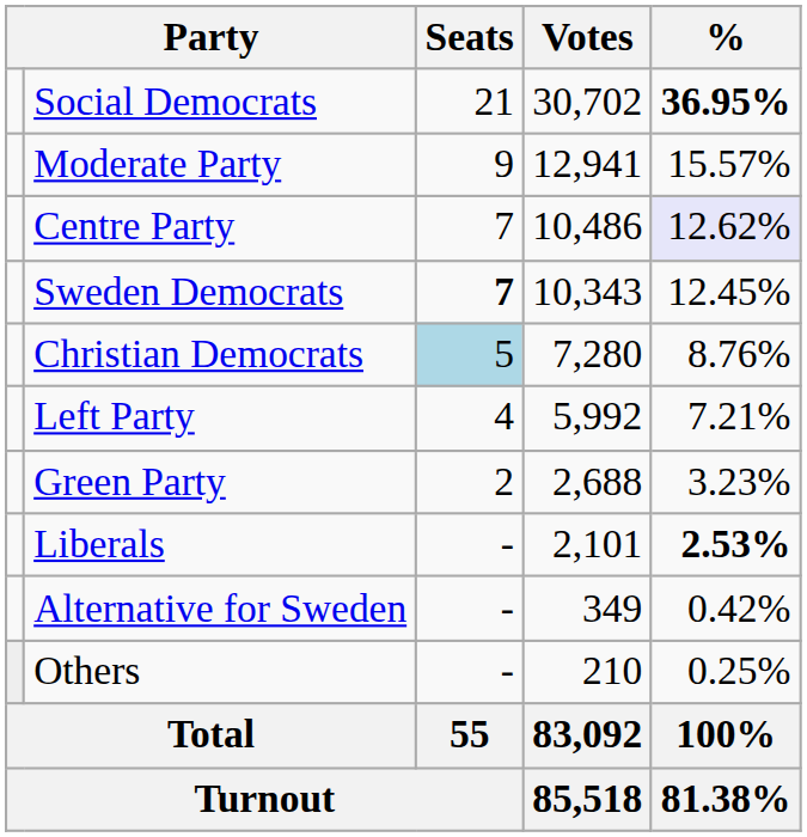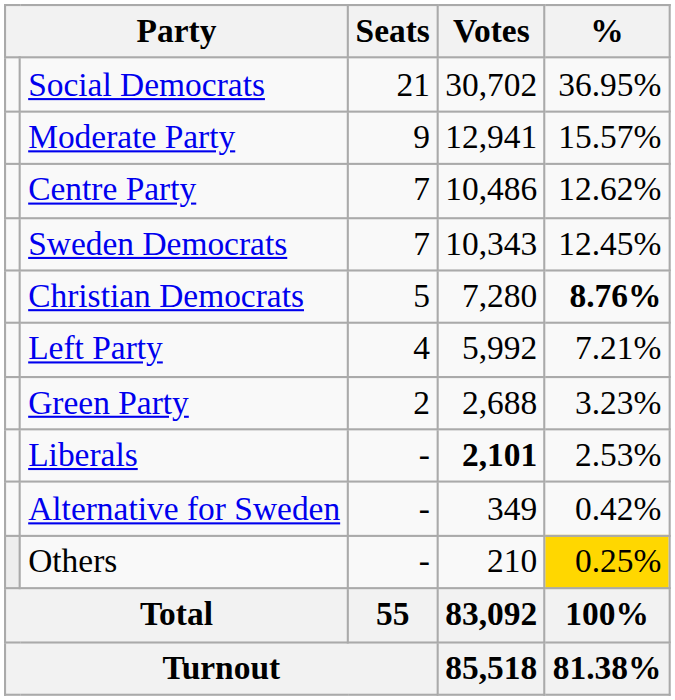Social Democrats | %: bold -> normal
Centre Party | %: lavender background -> no background
Sweden Democrats | Seats: bold -> normal
Christian Democrats | Seats: lightblue background -> no background
Christian Democrats | %: normal -> bold
Liberals | Votes: normal -> bold
Liberals | %: bold -> normal
Others | %: no background -> gold background
